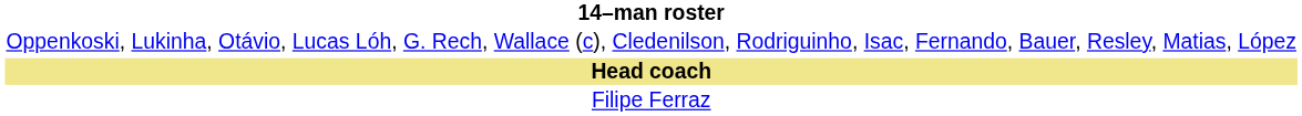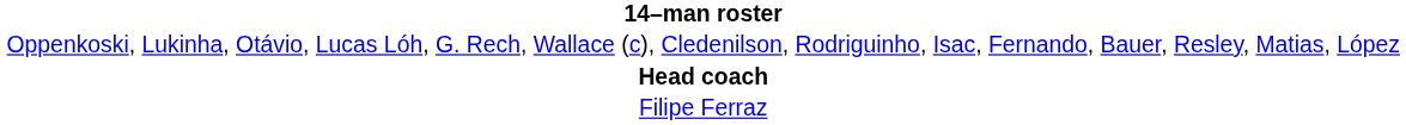row 3 | column 1: khaki background -> no background
